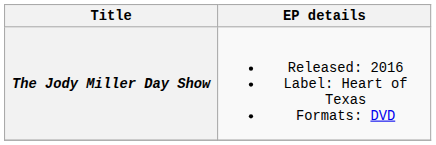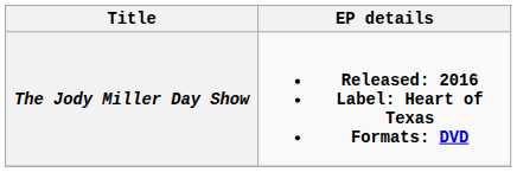The Jody Miller Day Show | EP details: normal -> bold
